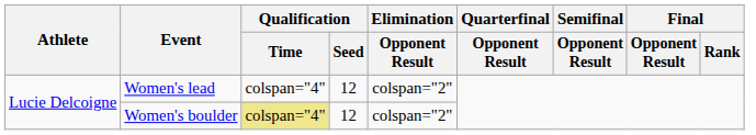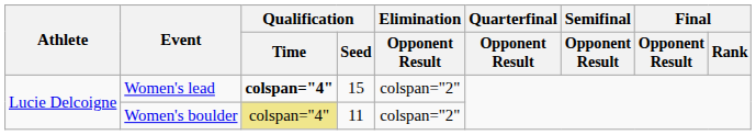Women's lead | Qualification / Time: normal -> bold
Women's lead | Qualification / Seed: 12 -> 15
Women's boulder | Qualification / Seed: 12 -> 11
